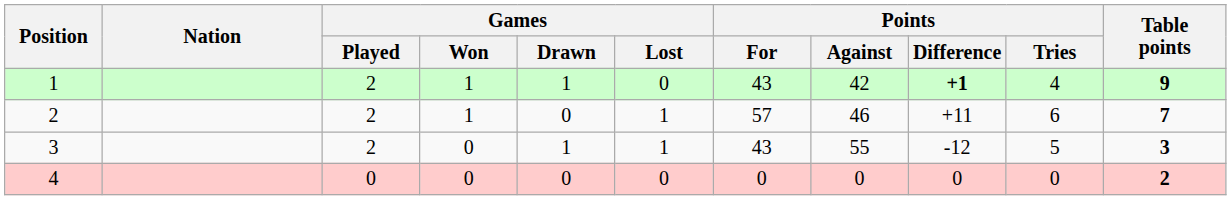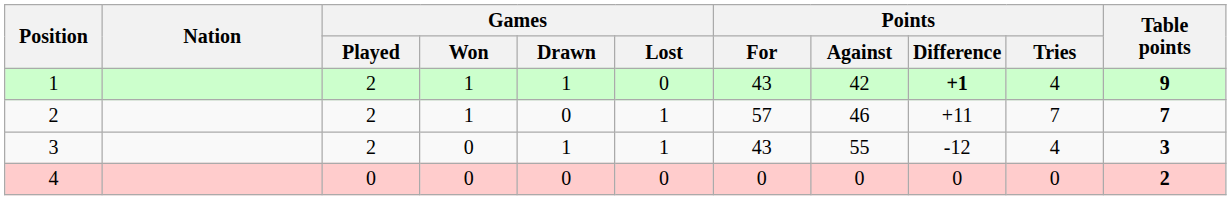row 4 | Points / Tries: 6 -> 7
row 5 | Points / Tries: 5 -> 4
